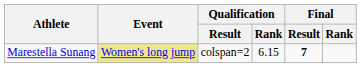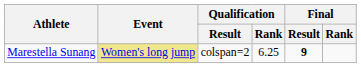Marestella Sunang | Qualification / Rank: 6.15 -> 6.25
Marestella Sunang | Final / Result: 7 -> 9
